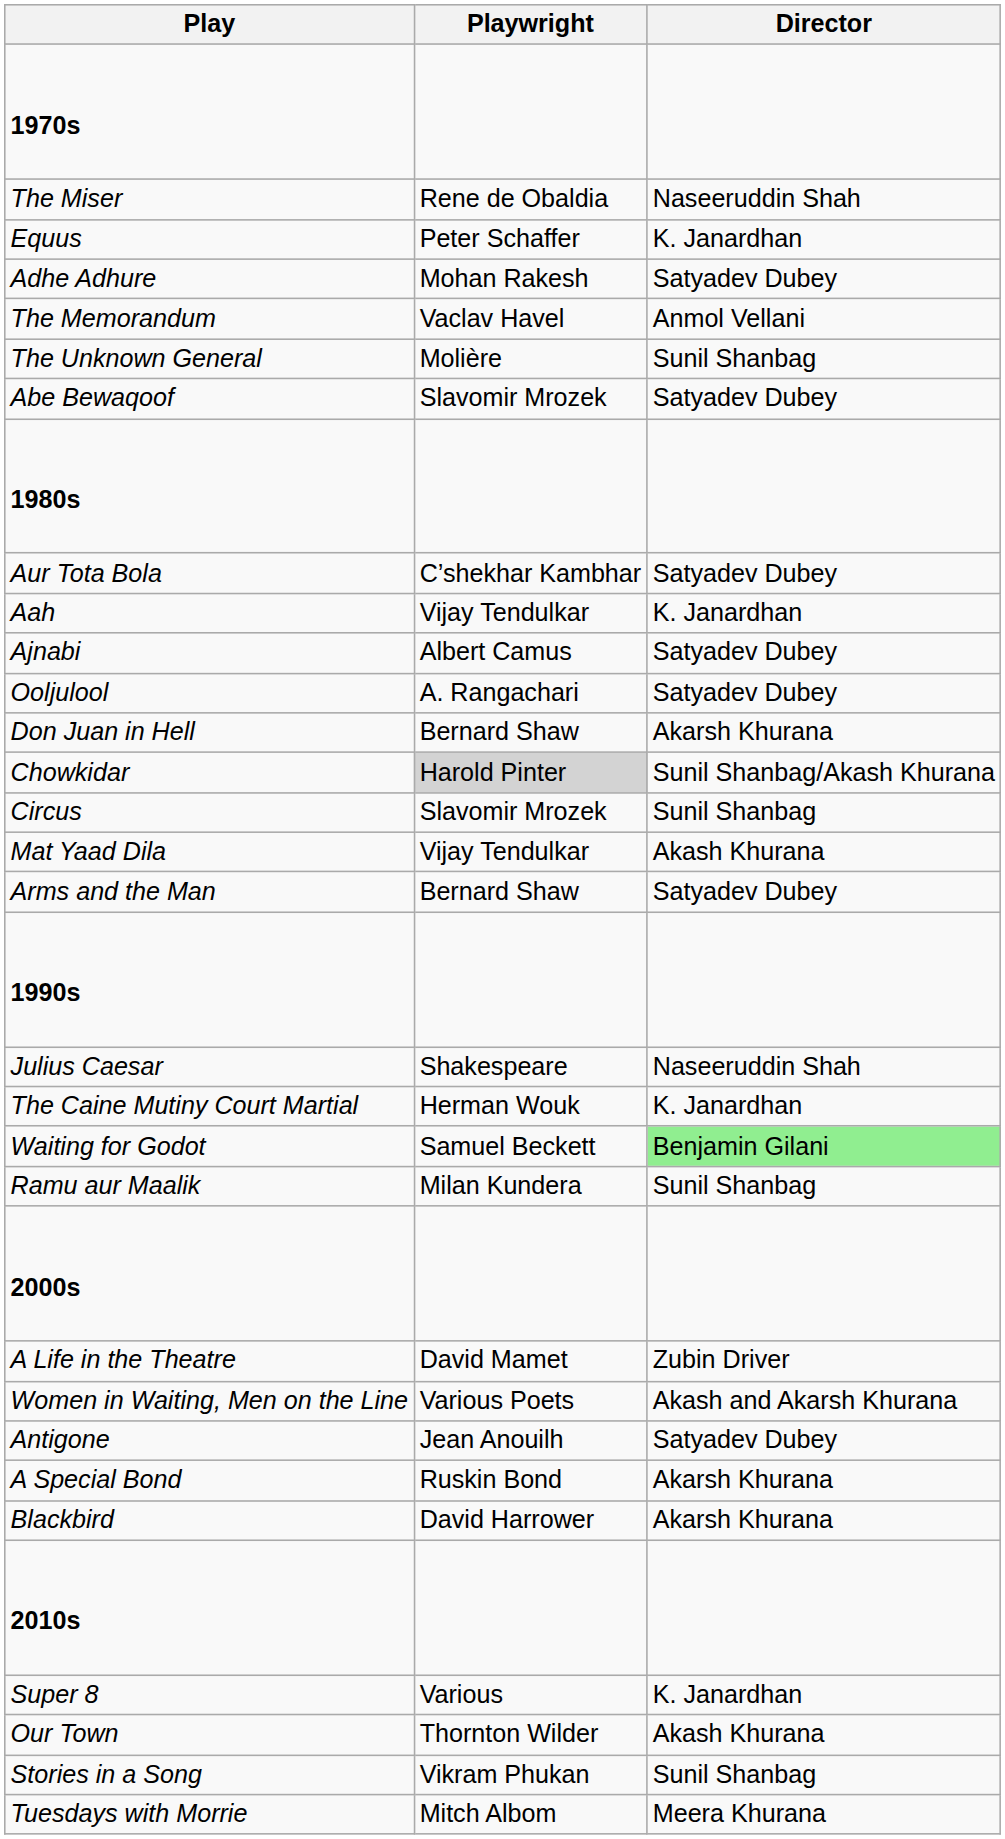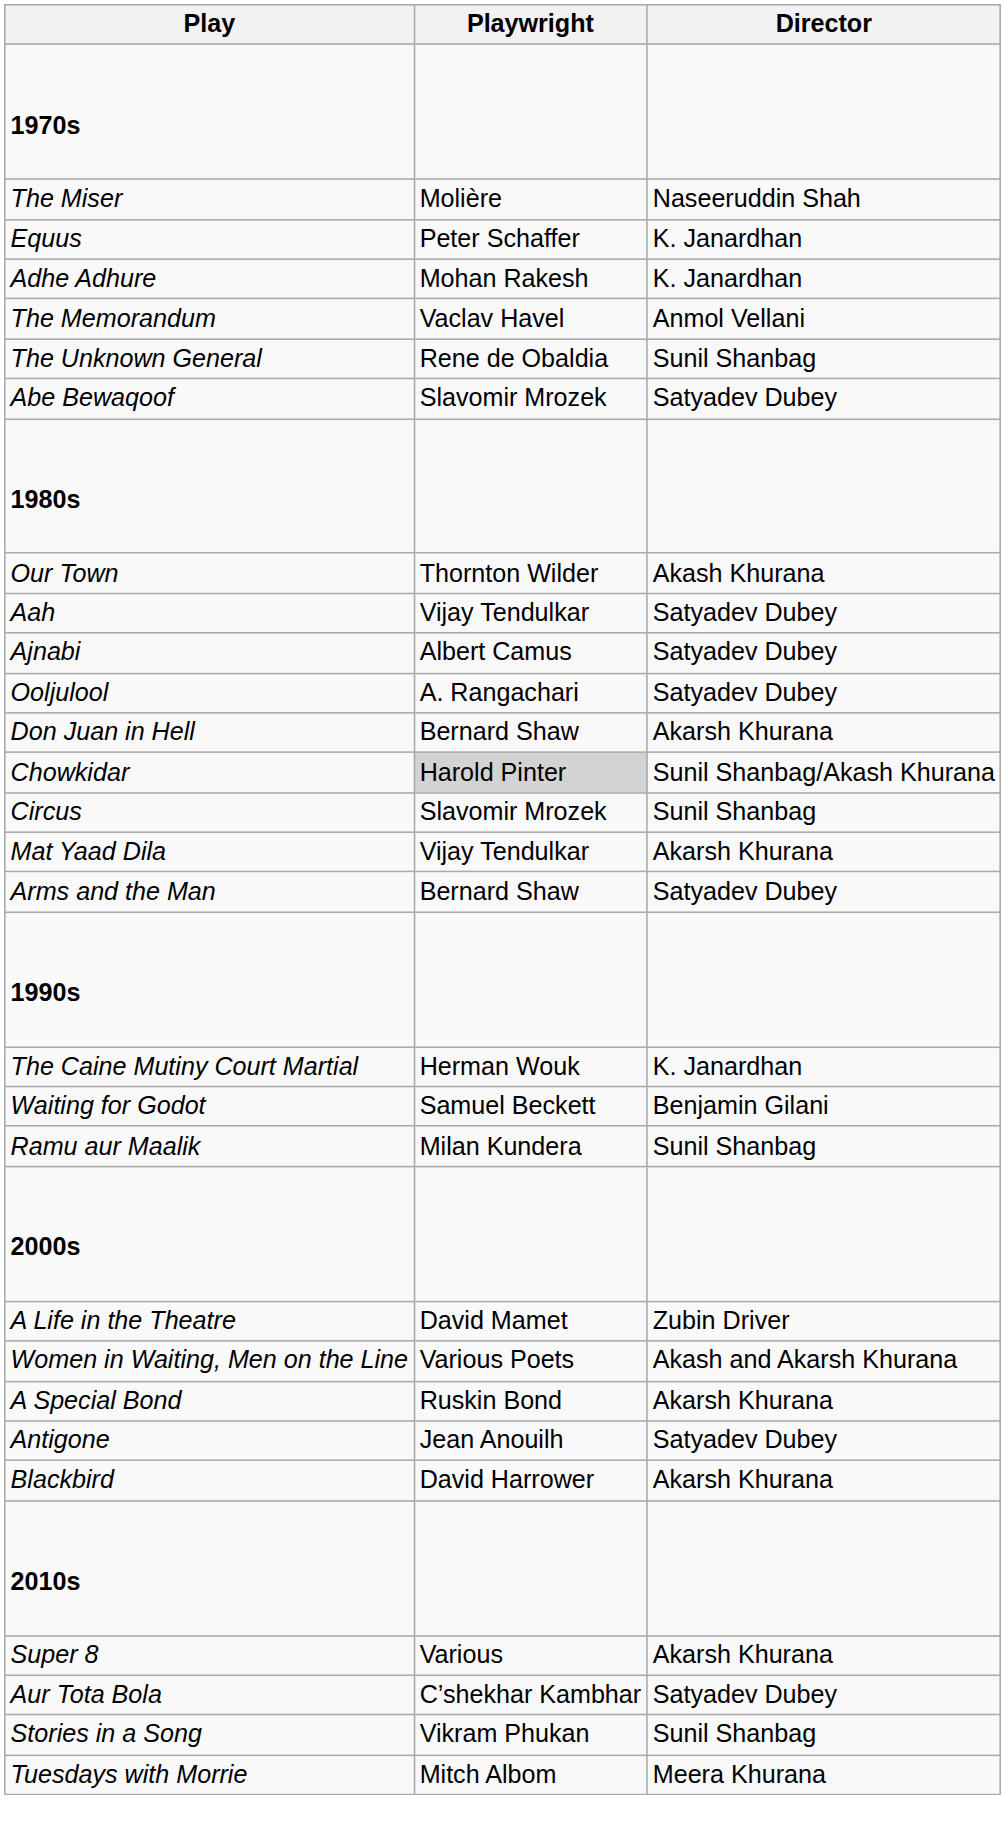The Miser | Playwright: Rene de Obaldia -> Molière
Adhe Adhure | Director: Satyadev Dubey -> K. Janardhan
The Unknown General | Playwright: Molière -> Rene de Obaldia
rows swapped: Aur Tota Bola <-> Our Town
Aah | Director: K. Janardhan -> Satyadev Dubey
Mat Yaad Dila | Director: Akash Khurana -> Akarsh Khurana
- row: Julius Caesar | Shakespeare | Naseeruddin Shah
Waiting for Godot | Director: lightgreen background -> no background
rows swapped: A Special Bond <-> Antigone
Super 8 | Director: K. Janardhan -> Akarsh Khurana
